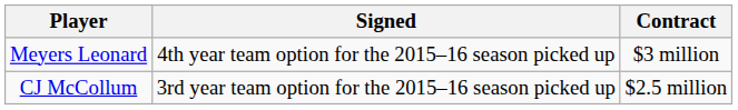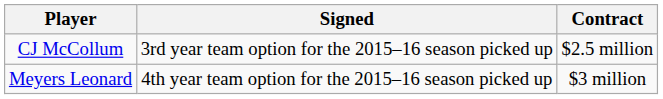rows swapped: CJ McCollum <-> Meyers Leonard
